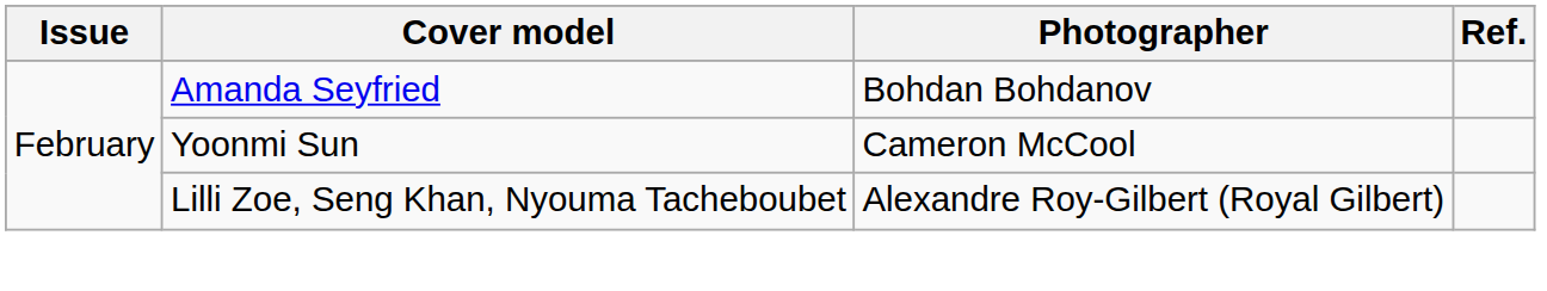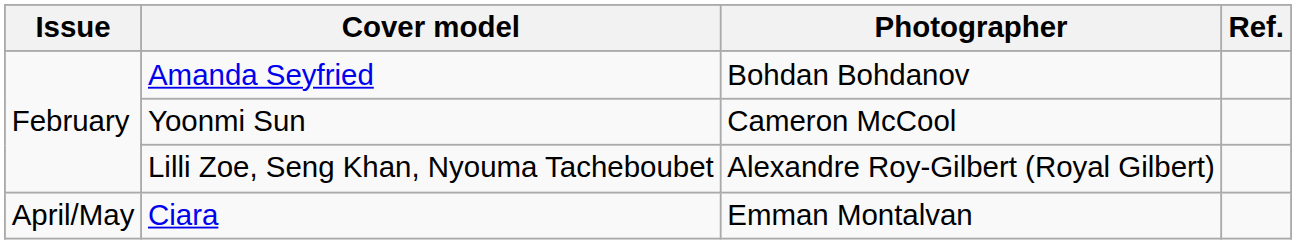+ row: April/May | Ciara | Emman Montalvan
